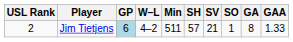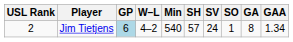Jim Tietjens | Min: 511 -> 540
Jim Tietjens | SV: 21 -> 24
Jim Tietjens | GAA: 1.33 -> 1.34
